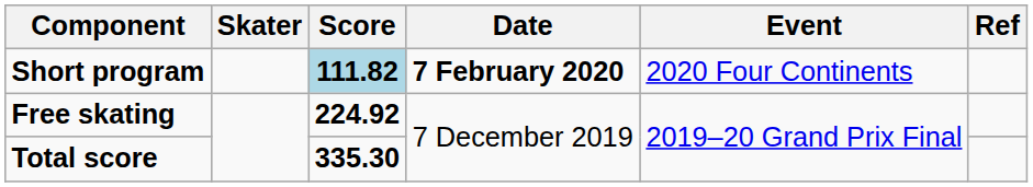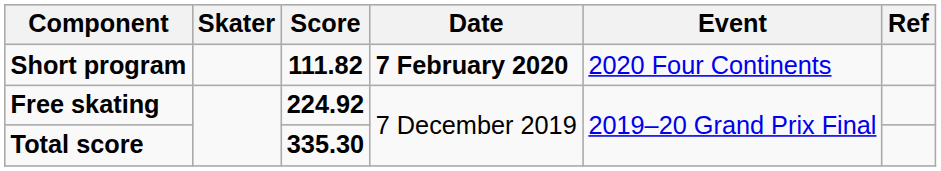Short program | Score: lightblue background -> no background
